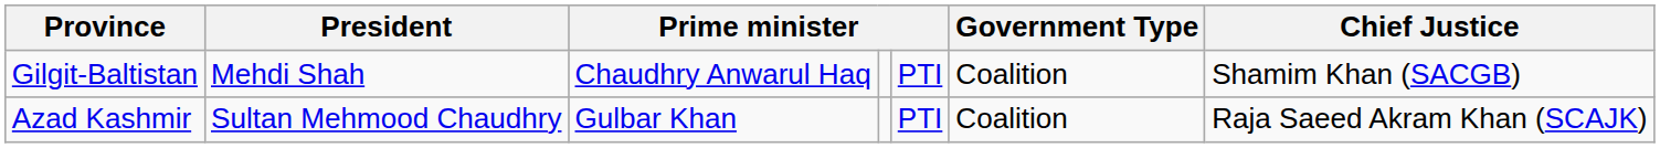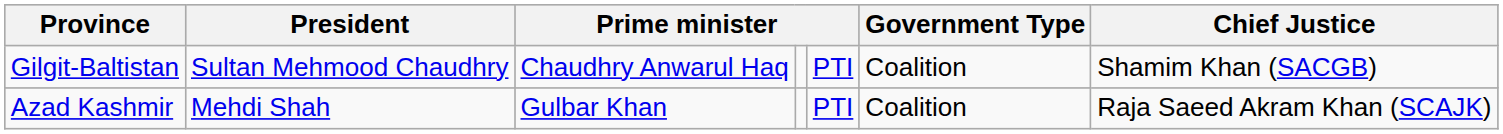Gilgit-Baltistan | President: Mehdi Shah -> Sultan Mehmood Chaudhry
Azad Kashmir | President: Sultan Mehmood Chaudhry -> Mehdi Shah
